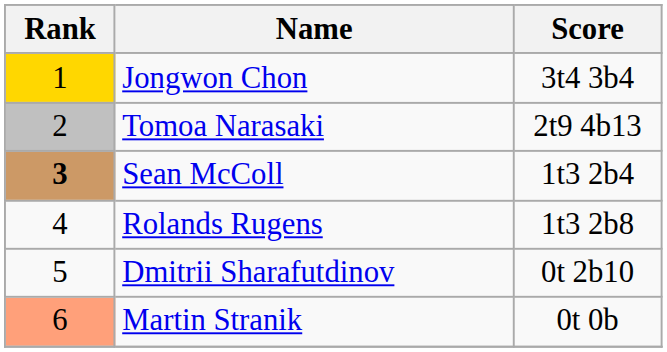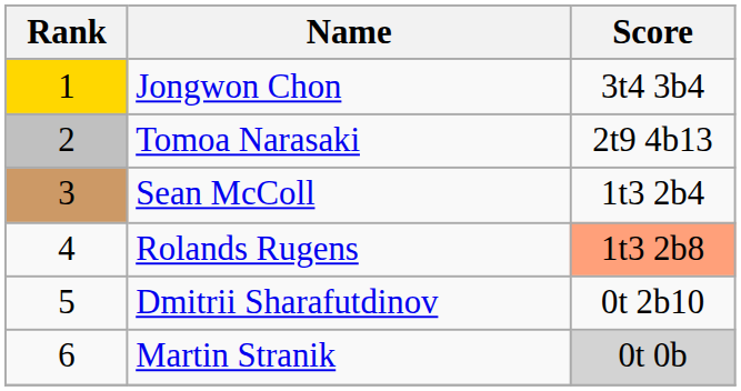Sean McColl | Rank: bold -> normal
Rolands Rugens | Score: no background -> lightsalmon background
Martin Stranik | Rank: lightsalmon background -> no background
Martin Stranik | Score: no background -> lightgrey background
